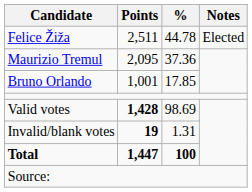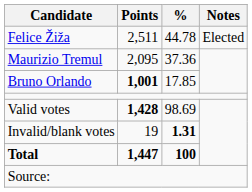Bruno Orlando | Points: normal -> bold
Invalid/blank votes | Points: bold -> normal
Invalid/blank votes | %: normal -> bold
